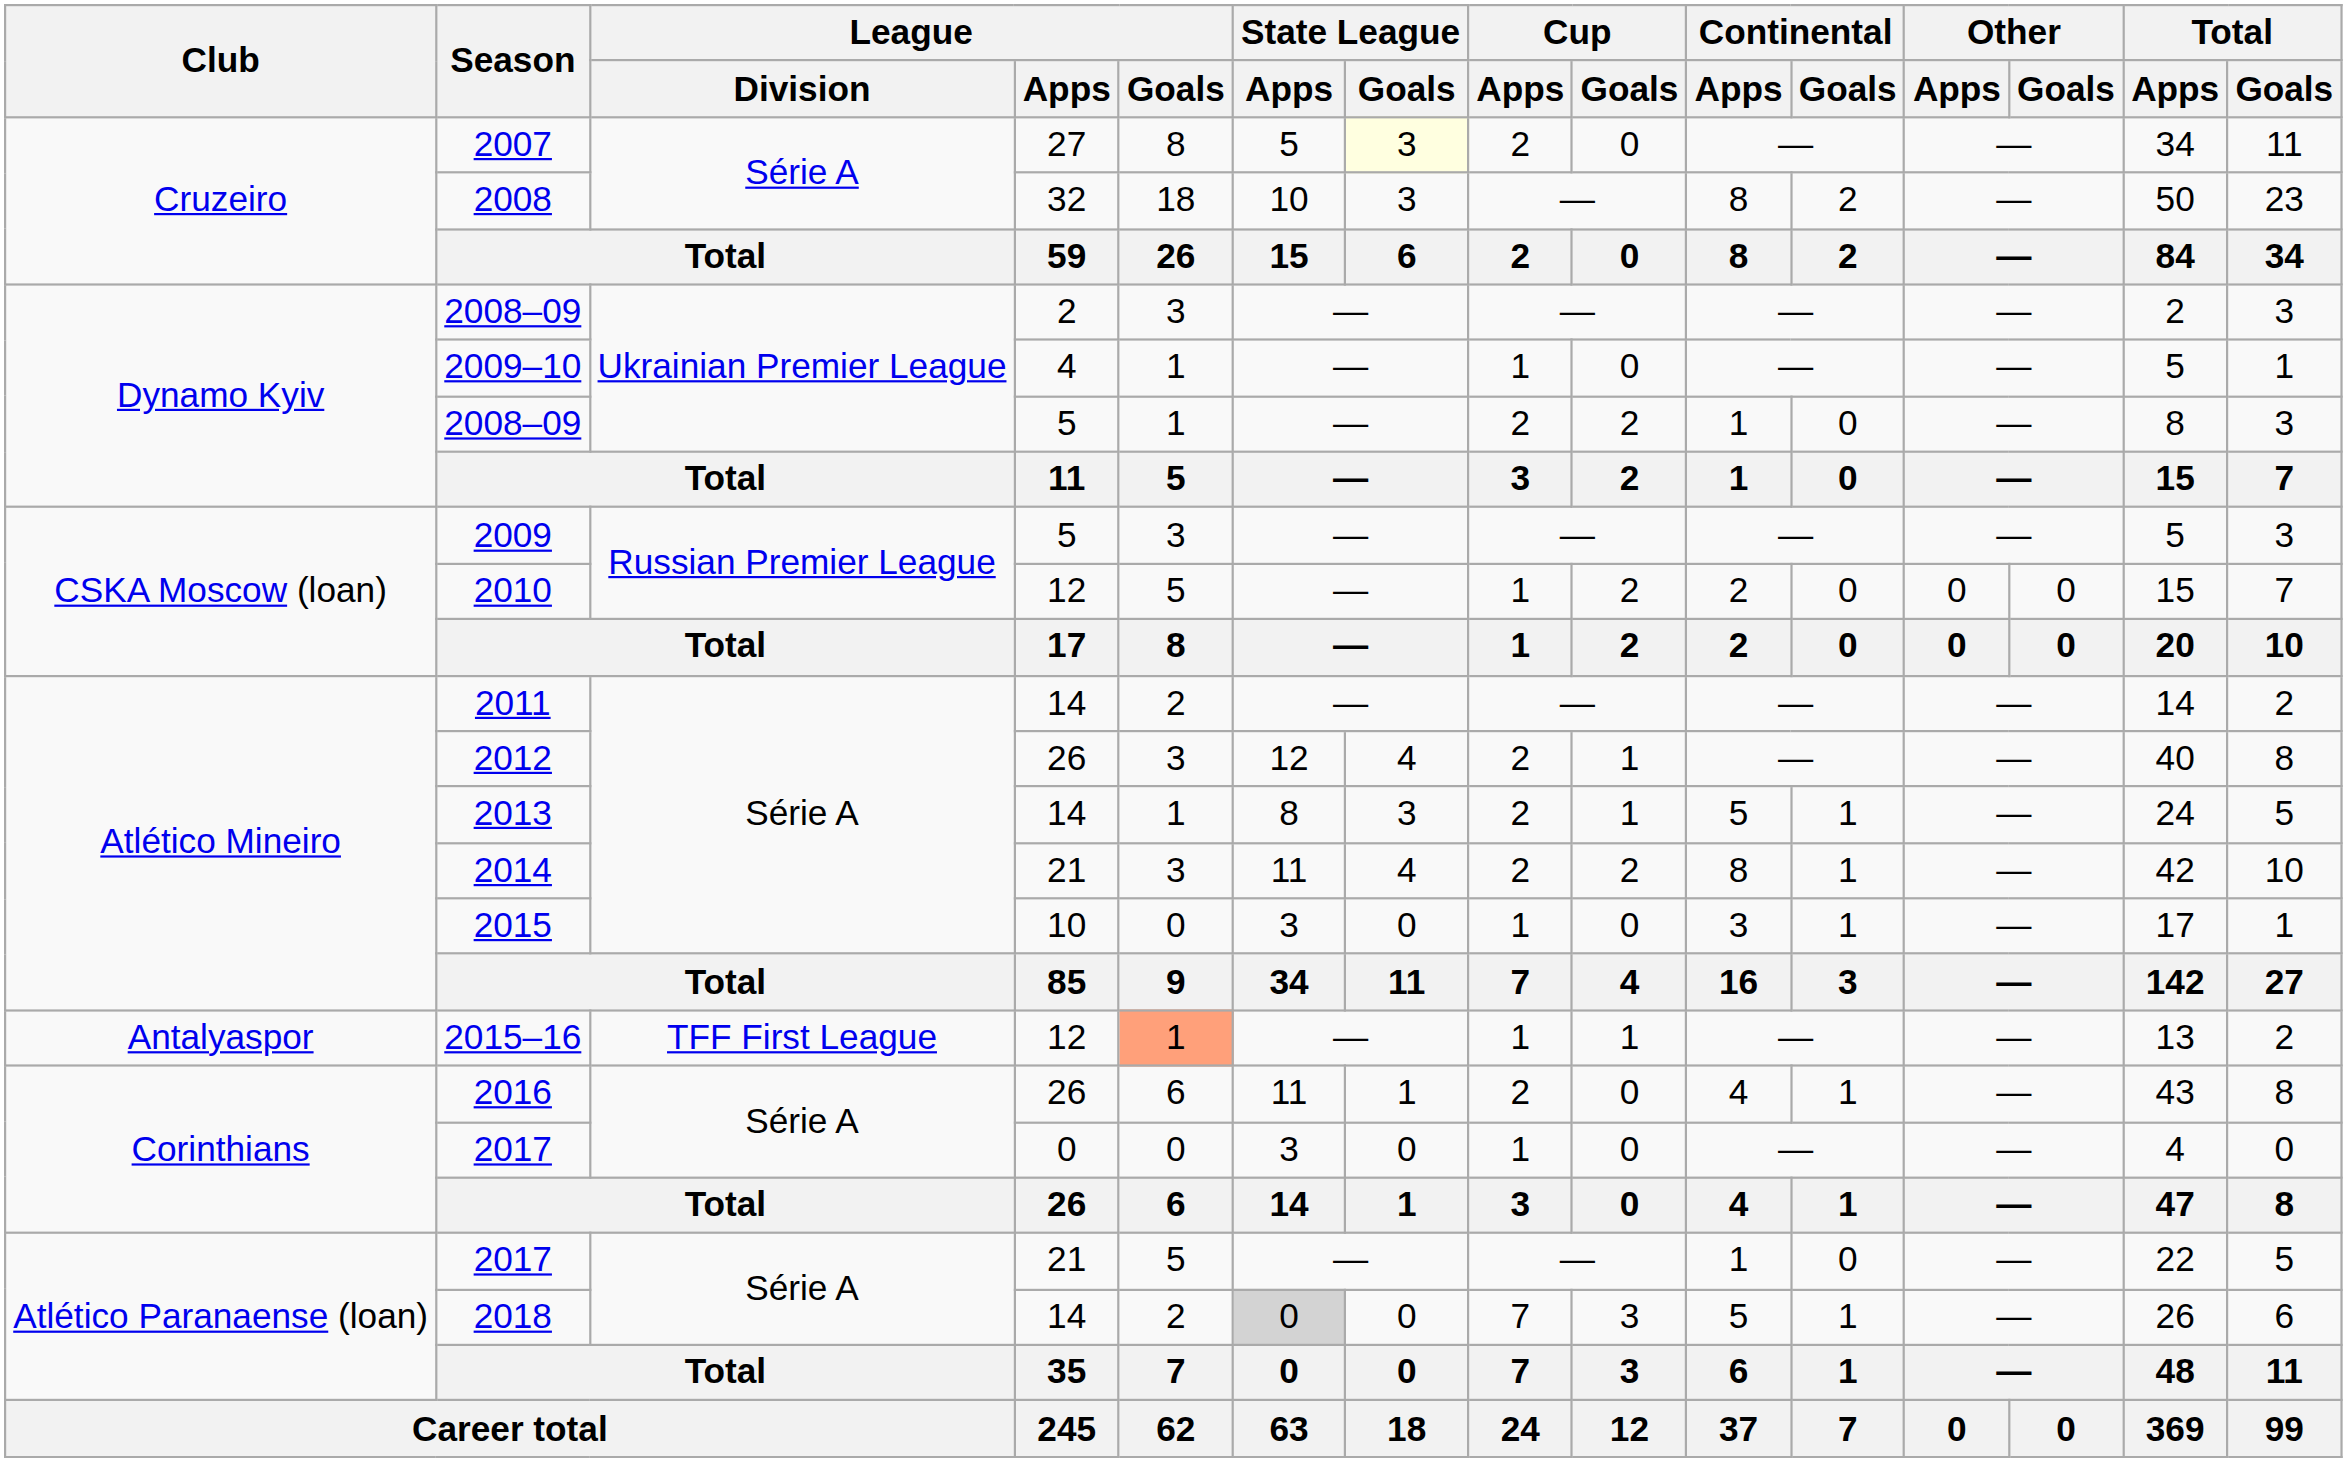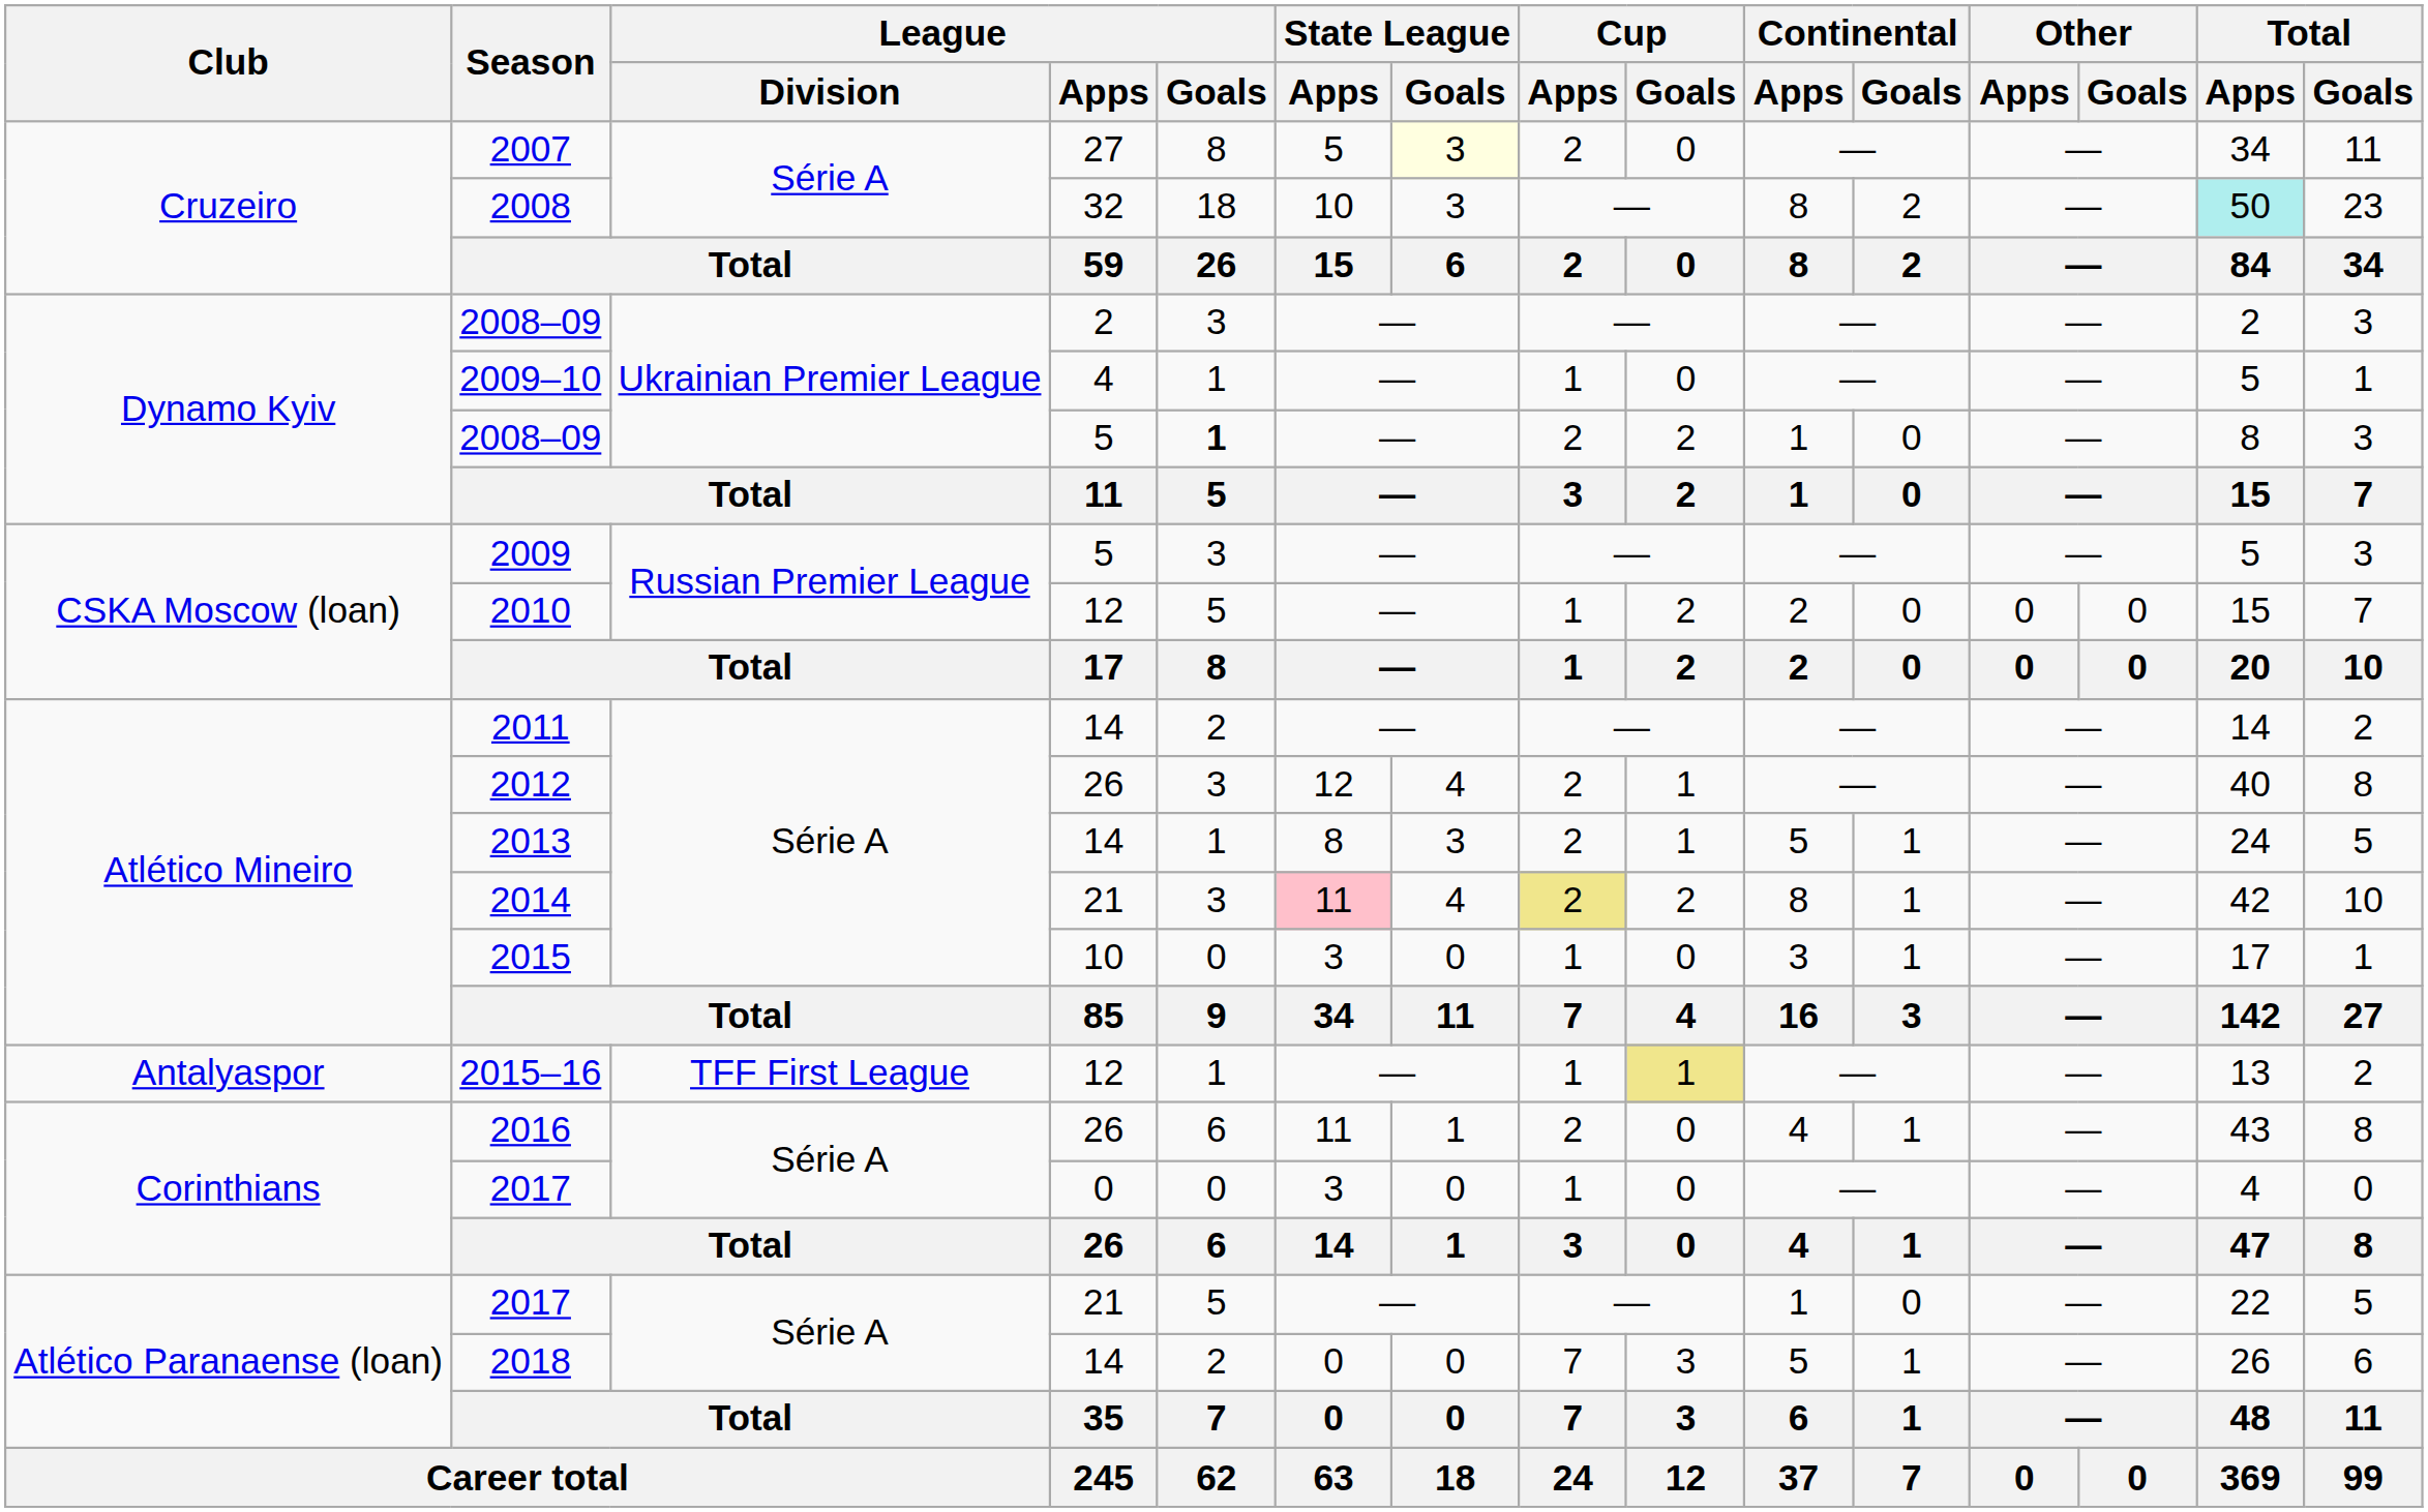2008 | Total / Apps: no background -> paleturquoise background
2008–09 / 5 | League / Goals: normal -> bold
2014 | State League / Apps: no background -> pink background
2014 | Cup / Apps: no background -> khaki background
2015–16 | League / Goals: lightsalmon background -> no background
2015–16 | Cup / Goals: no background -> khaki background
2018 | State League / Apps: lightgrey background -> no background
